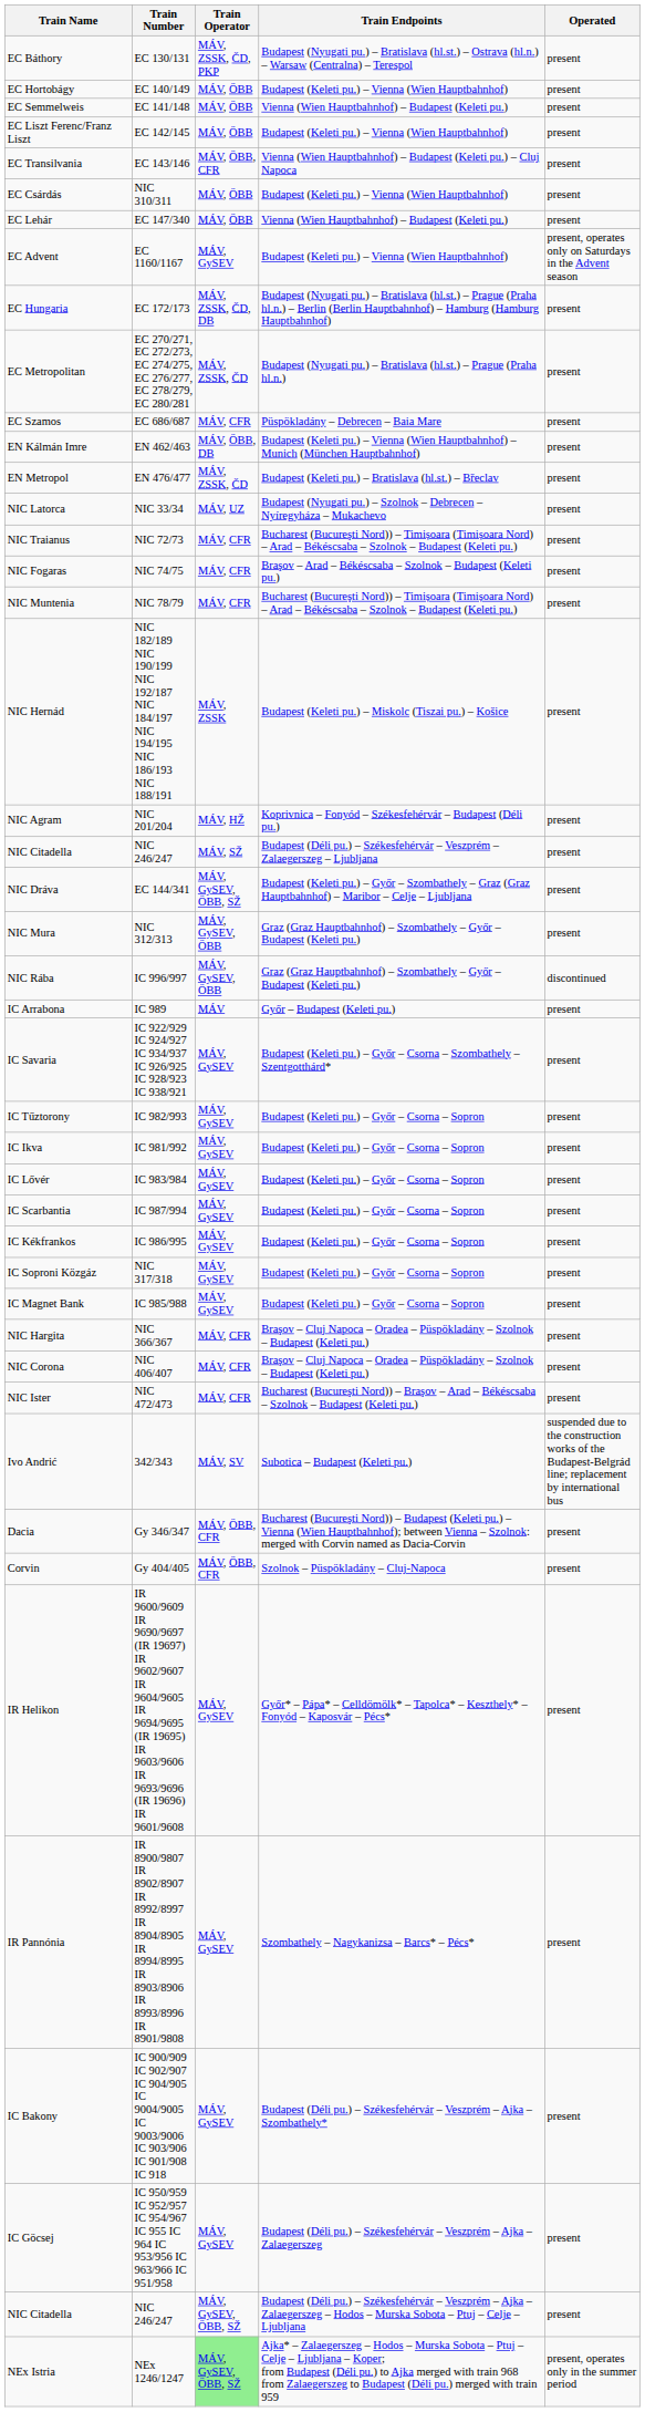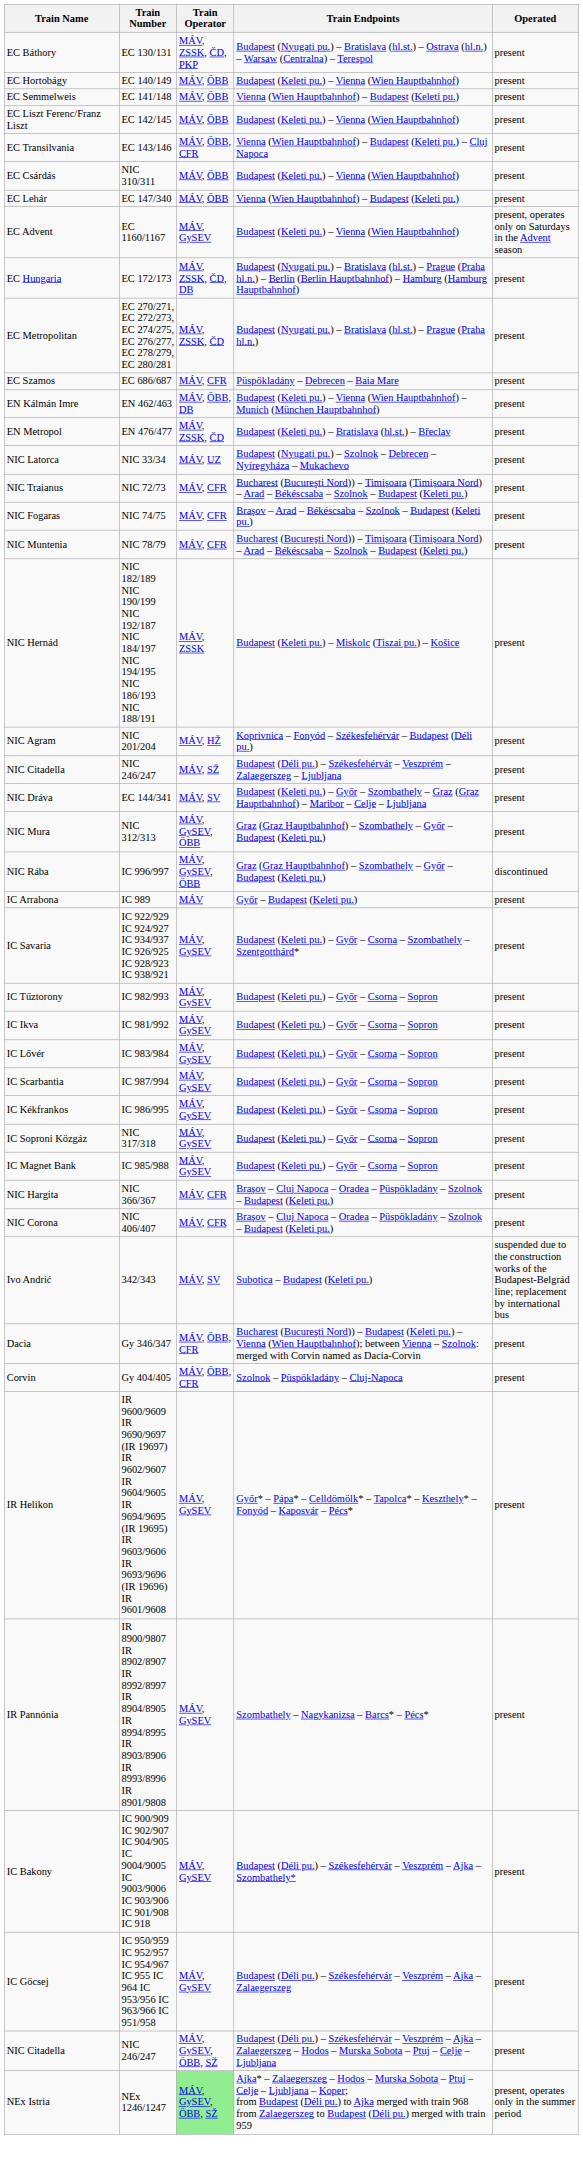NIC Dráva | Train Operator: MÁV, GySEV, ÖBB, SŽ -> MÁV, SV
- row: NIC Ister | NIC 472/473 | MÁV, CFR | Bucharest (Bucureşti Nord)) – Braşov – Arad – Békéscsaba – Szolnok – Budapest (Keleti pu.) | present
